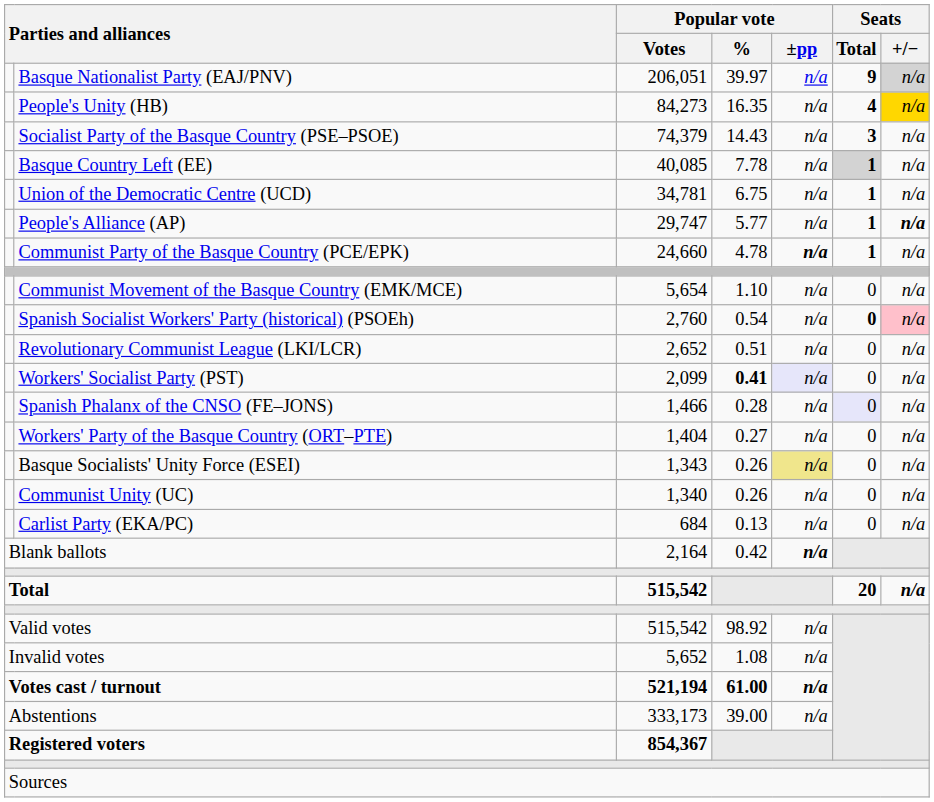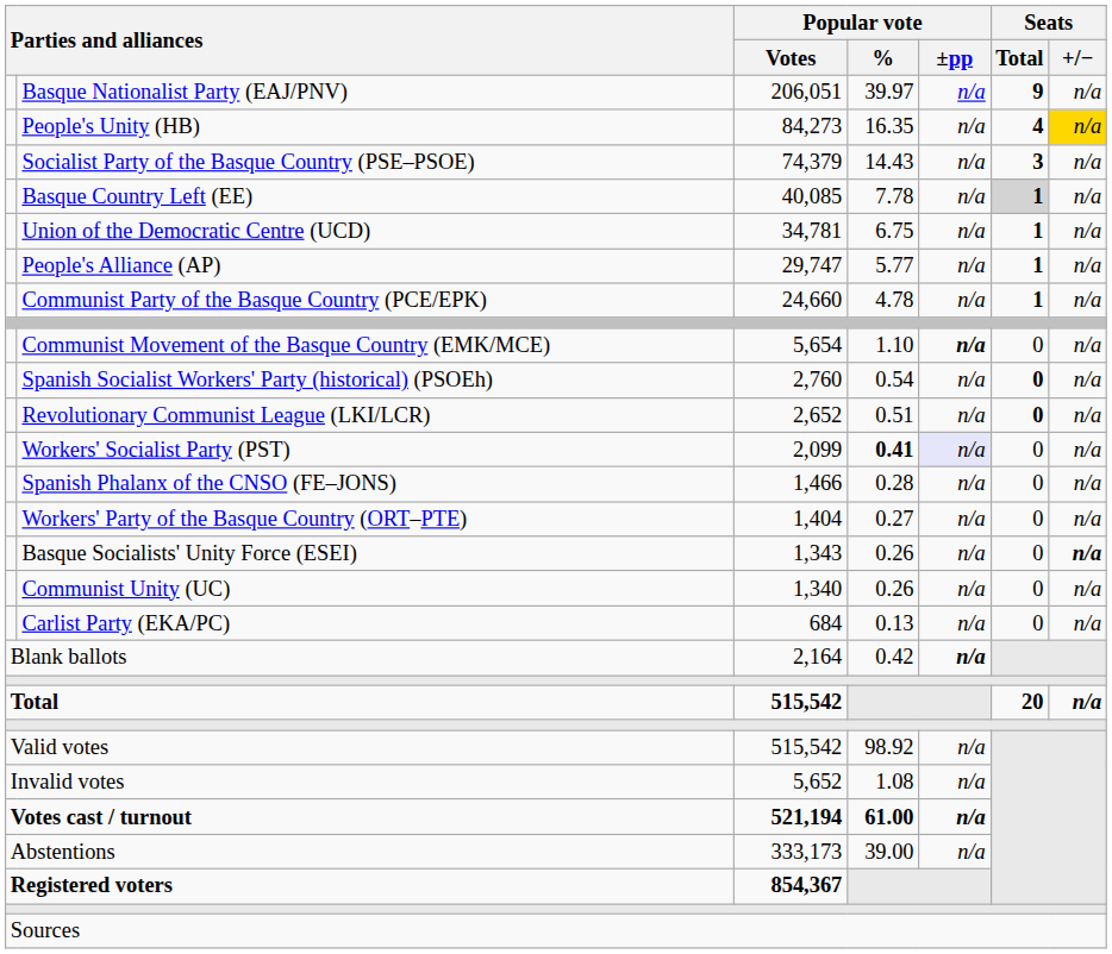Basque Nationalist Party (EAJ/PNV) | Seats / +/−: lightgrey background -> no background
People's Alliance (AP) | Seats / +/−: bold -> normal
Communist Party of the Basque Country (PCE/EPK) | Popular vote / ±pp: bold -> normal
Communist Movement of the Basque Country (EMK/MCE) | Popular vote / ±pp: normal -> bold
Spanish Socialist Workers' Party (historical) (PSOEh) | Seats / +/−: pink background -> no background
Revolutionary Communist League (LKI/LCR) | Seats / Total: normal -> bold
Spanish Phalanx of the CNSO (FE–JONS) | Seats / Total: lavender background -> no background
Basque Socialists' Unity Force (ESEI) | Popular vote / ±pp: khaki background -> no background
Basque Socialists' Unity Force (ESEI) | Seats / +/−: normal -> bold
